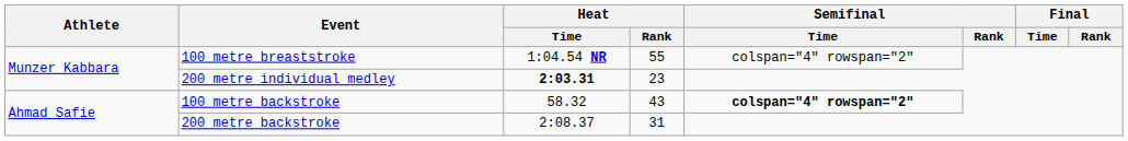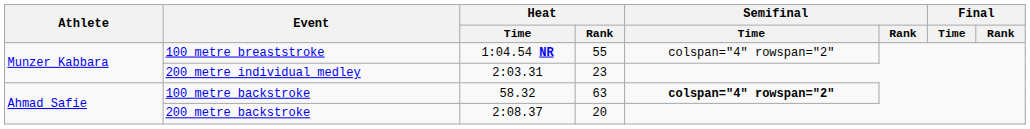200 metre individual medley | Heat / Time: bold -> normal
100 metre backstroke | Heat / Rank: 43 -> 63
200 metre backstroke | Heat / Rank: 31 -> 20
